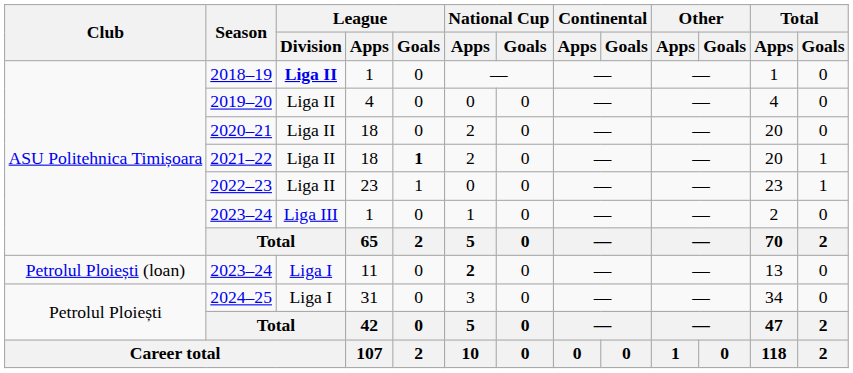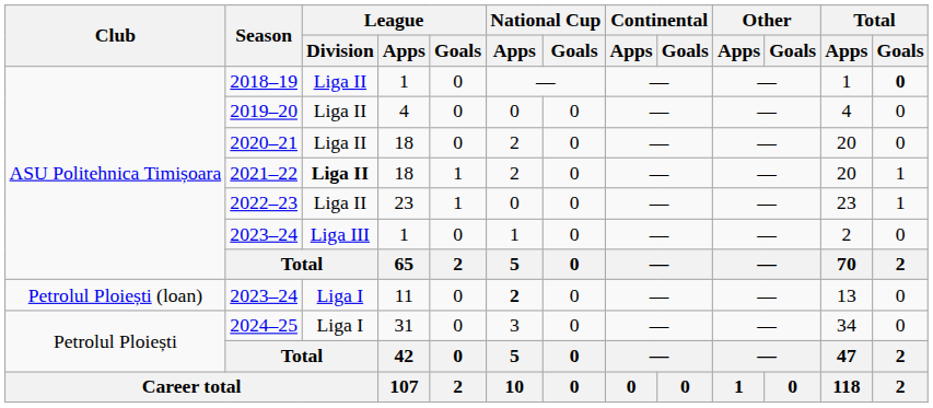2018–19 | League / Division: bold -> normal
2018–19 | Total / Goals: normal -> bold
2021–22 | League / Division: normal -> bold
2021–22 | League / Goals: bold -> normal
